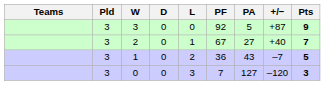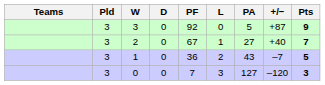columns swapped: L <-> PF
